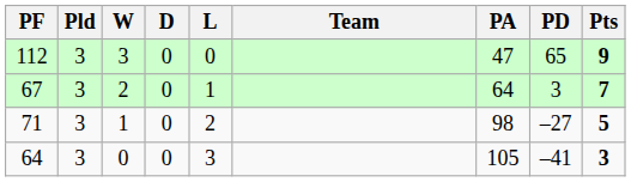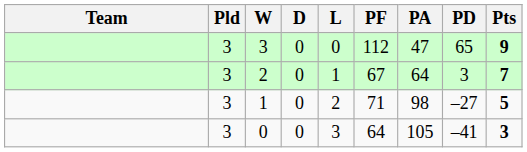columns swapped: Team <-> PF
